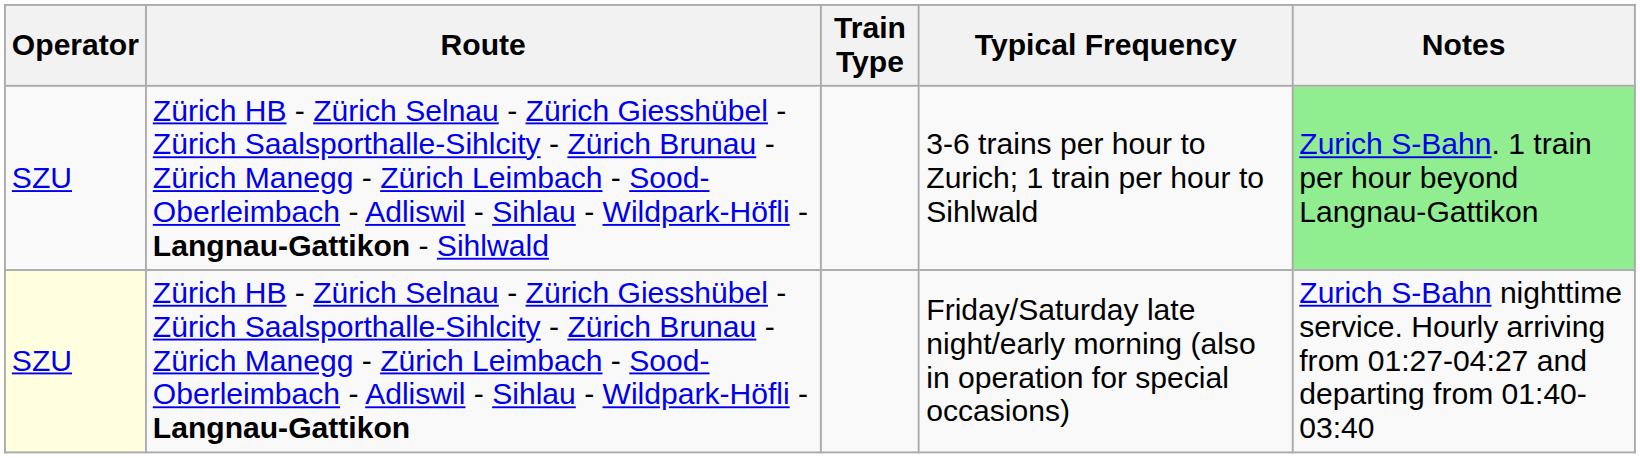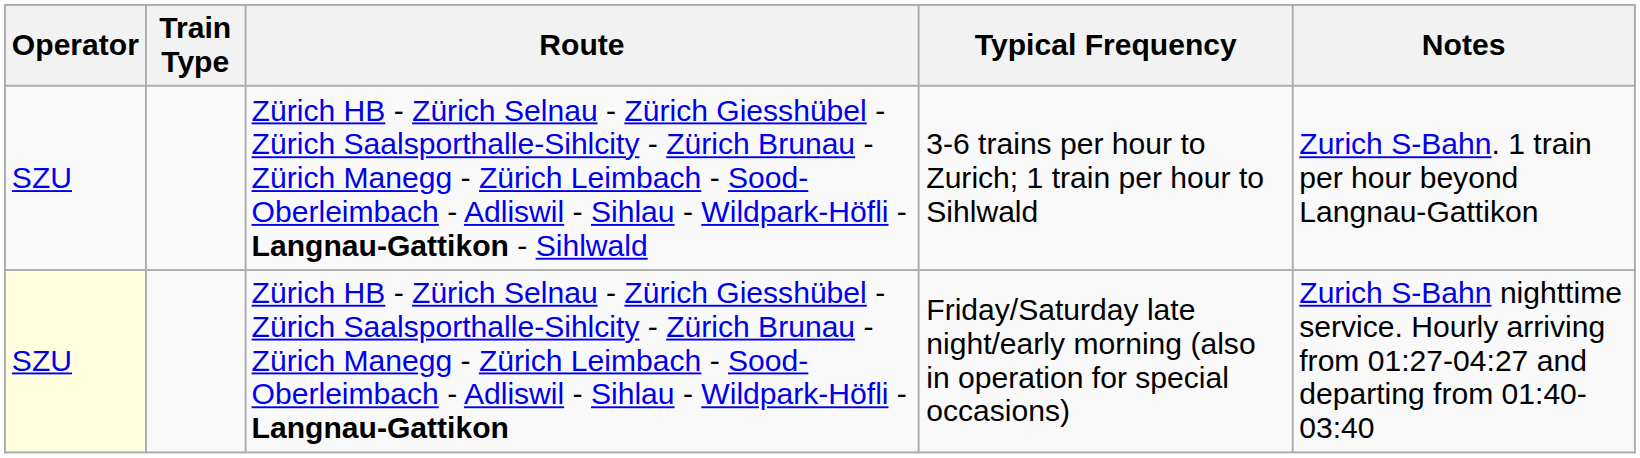columns swapped: Train Type <-> Route
row 2 | Notes: lightgreen background -> no background
